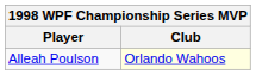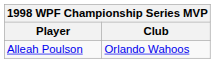Alleah Poulson | Club: lightyellow background -> no background
